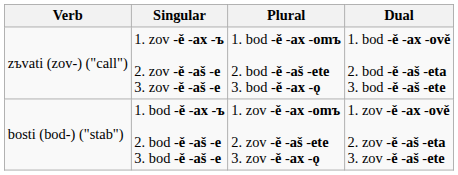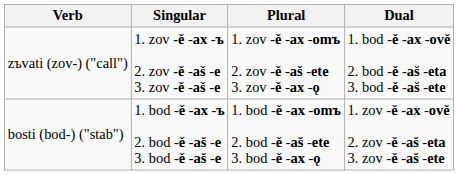zъvati (zov-) ("call") | Plural: 1. bod -ě -ax -omъ 2. bod -ě -aš -ete 3. bod -ě -ax -ǫ -> 1. zov -ě -ax -omъ 2. zov -ě -aš -ete 3. zov -ě -ax -ǫ
bosti (bod-) ("stab") | Plural: 1. zov -ě -ax -omъ 2. zov -ě -aš -ete 3. zov -ě -ax -ǫ -> 1. bod -ě -ax -omъ 2. bod -ě -aš -ete 3. bod -ě -ax -ǫ
